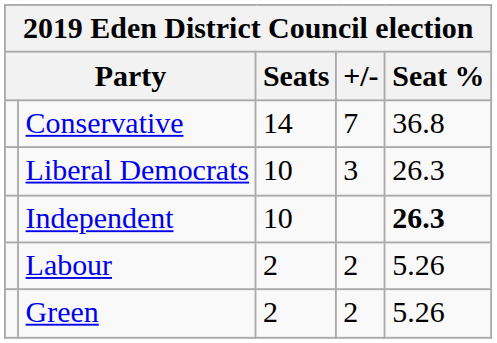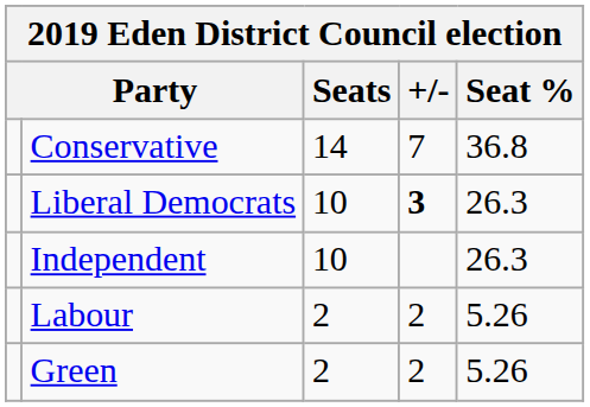Liberal Democrats | +/-: normal -> bold
Independent | Seat %: bold -> normal
